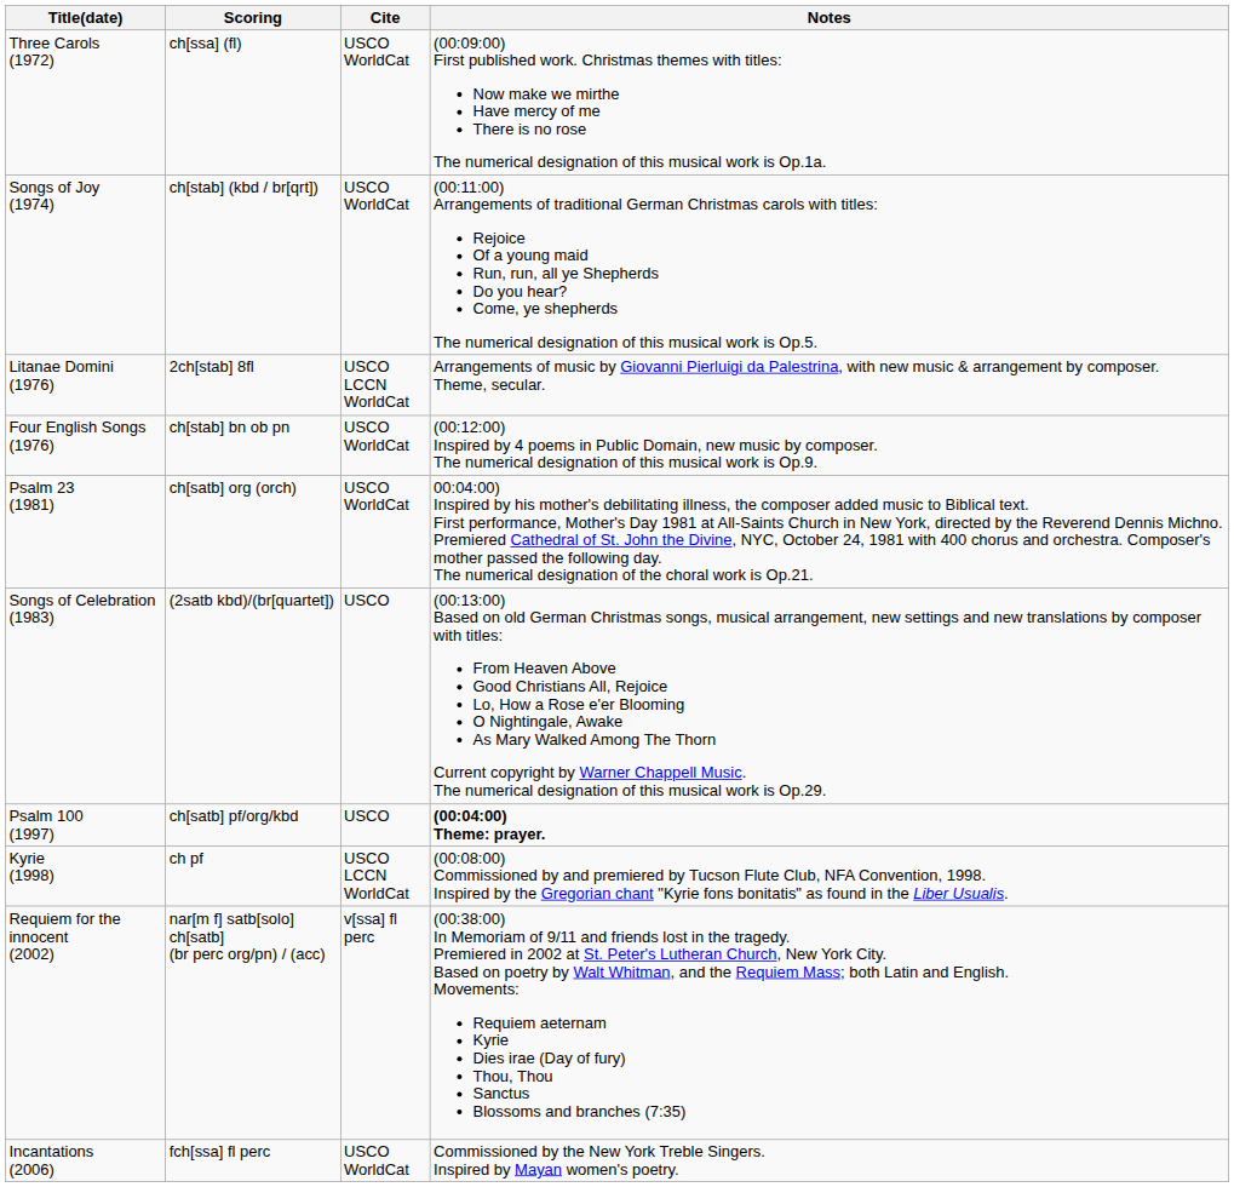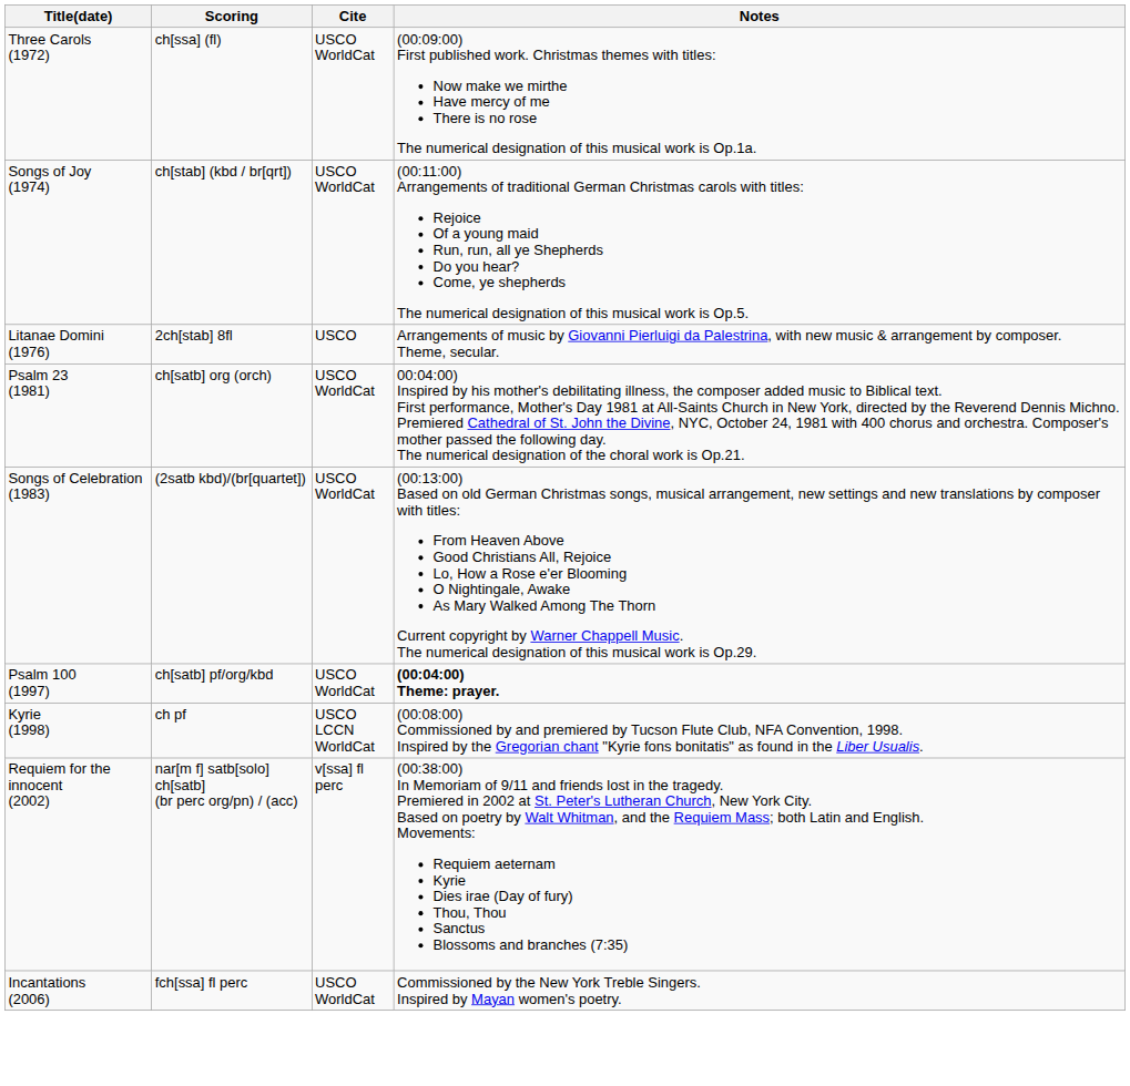Litanae Domini (1976) | Cite: USCO LCCN WorldCat -> USCO
- row: Four English Songs (1976) | ch[stab] bn ob pn | USCO WorldCat | (00:12:00) Inspired by 4 poems in Public Domain, new music by composer. The numerical designation of this musical work is Op.9.
Songs of Celebration (1983) | Cite: USCO -> USCO WorldCat
Psalm 100 (1997) | Cite: USCO -> USCO WorldCat
